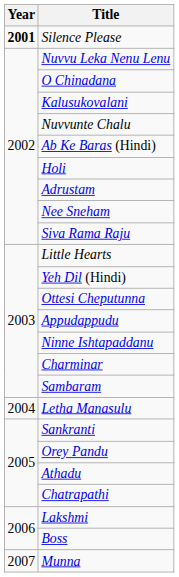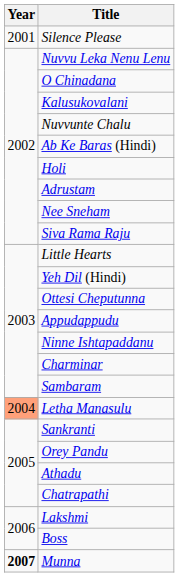Silence Please | Year: bold -> normal
Letha Manasulu | Year: no background -> lightsalmon background
Munna | Year: normal -> bold
